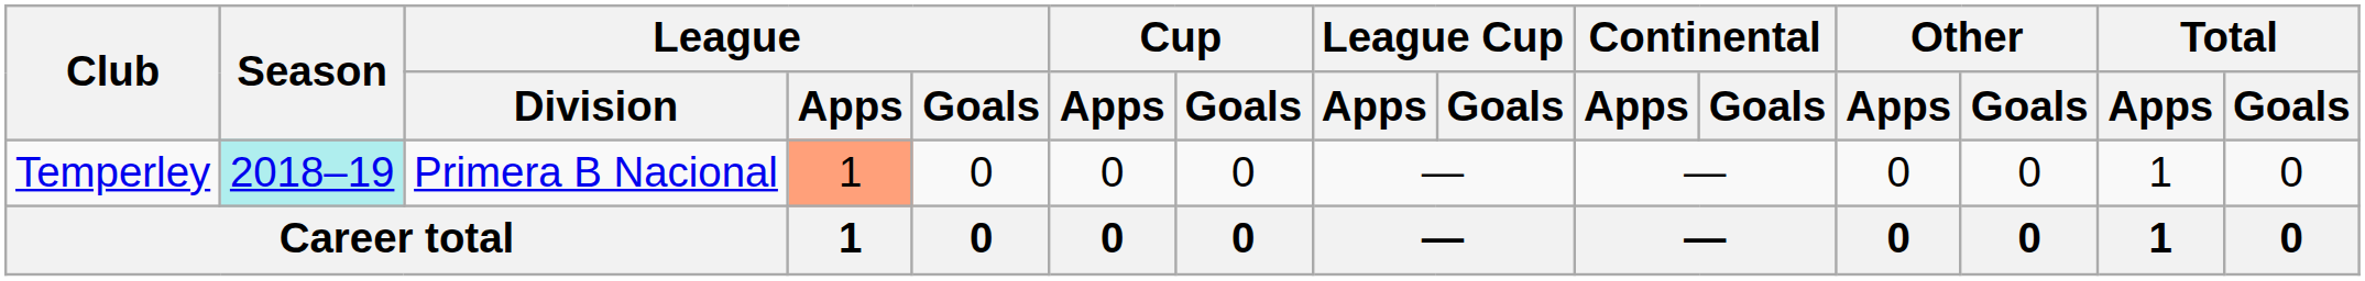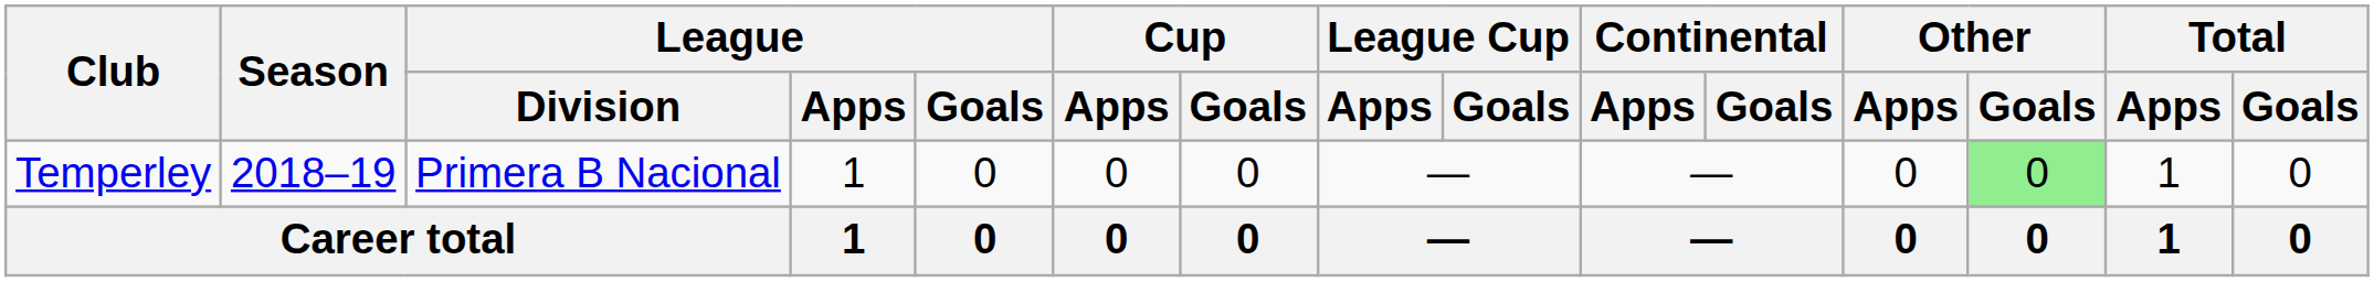Temperley | Season: paleturquoise background -> no background
Temperley | League / Apps: lightsalmon background -> no background
Temperley | Other / Goals: no background -> lightgreen background
